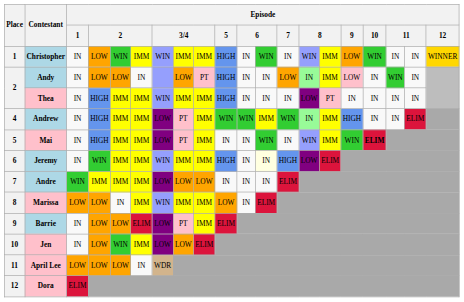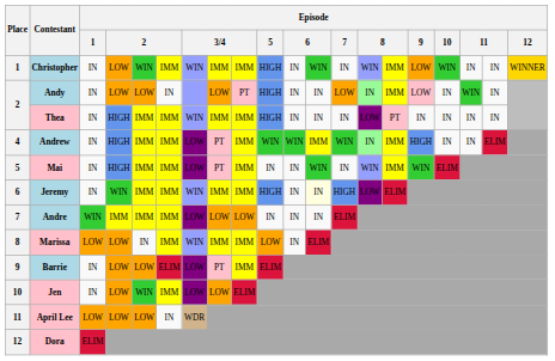Mai | Episode / 10: bold -> normal
